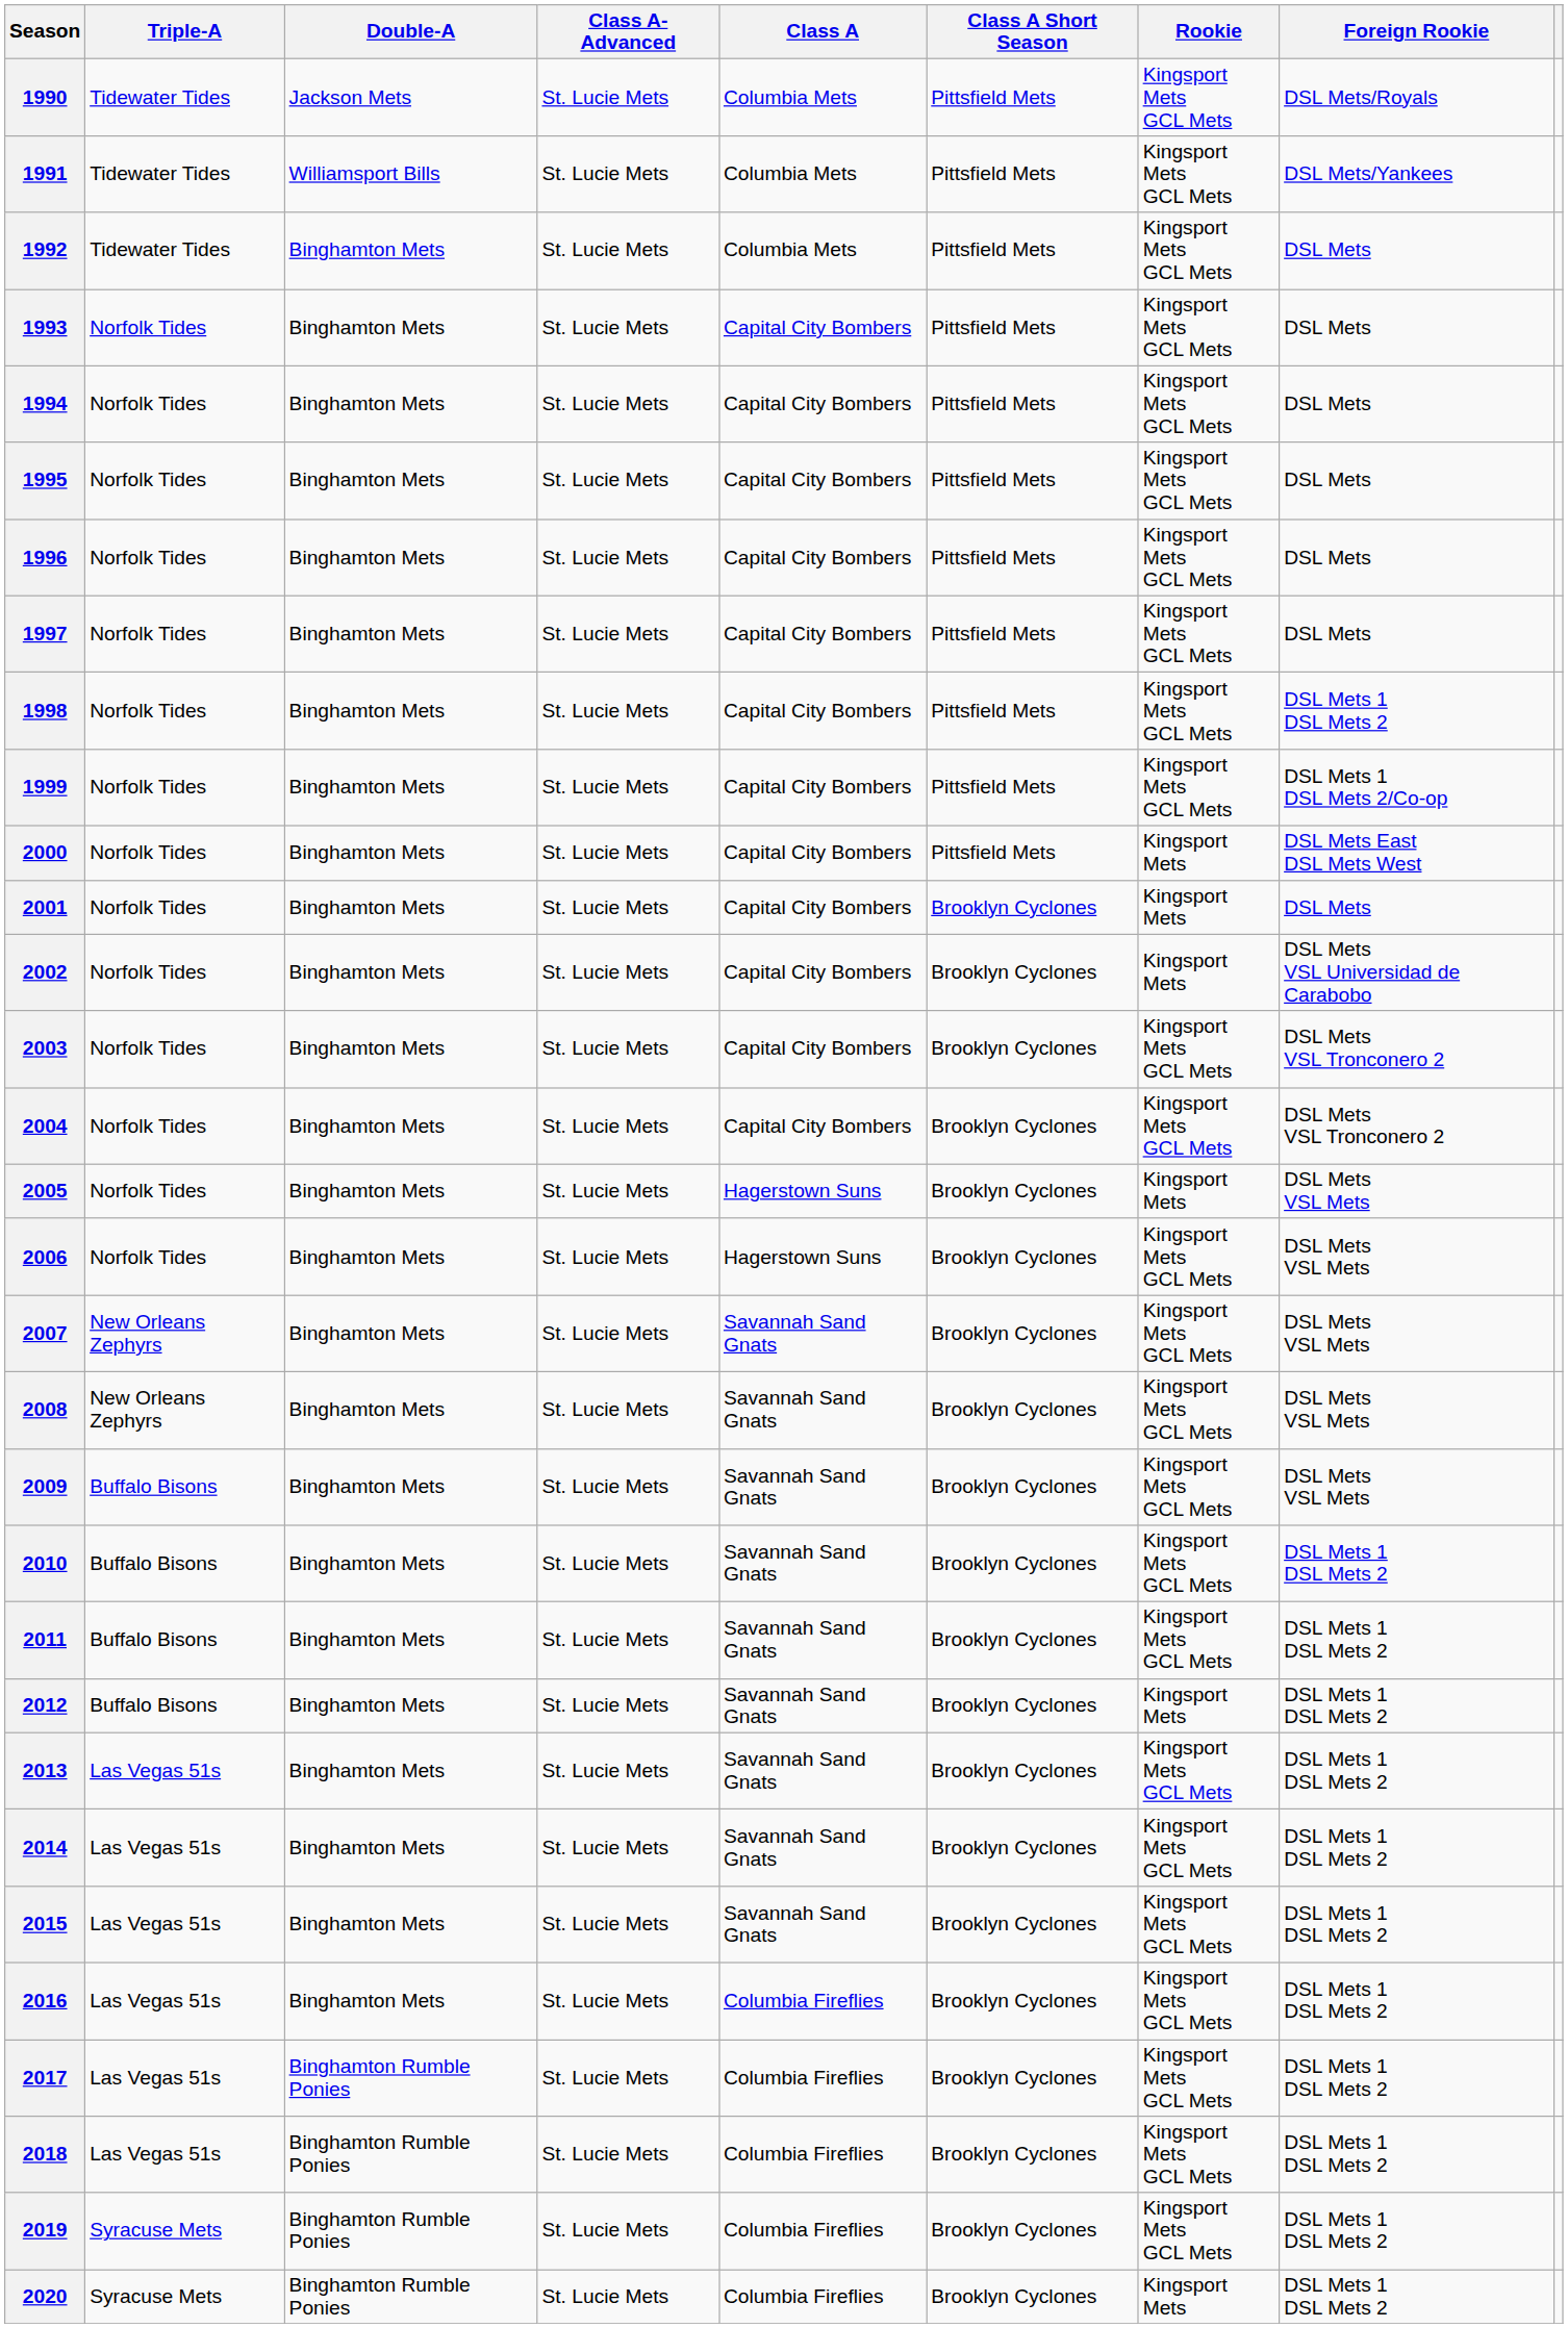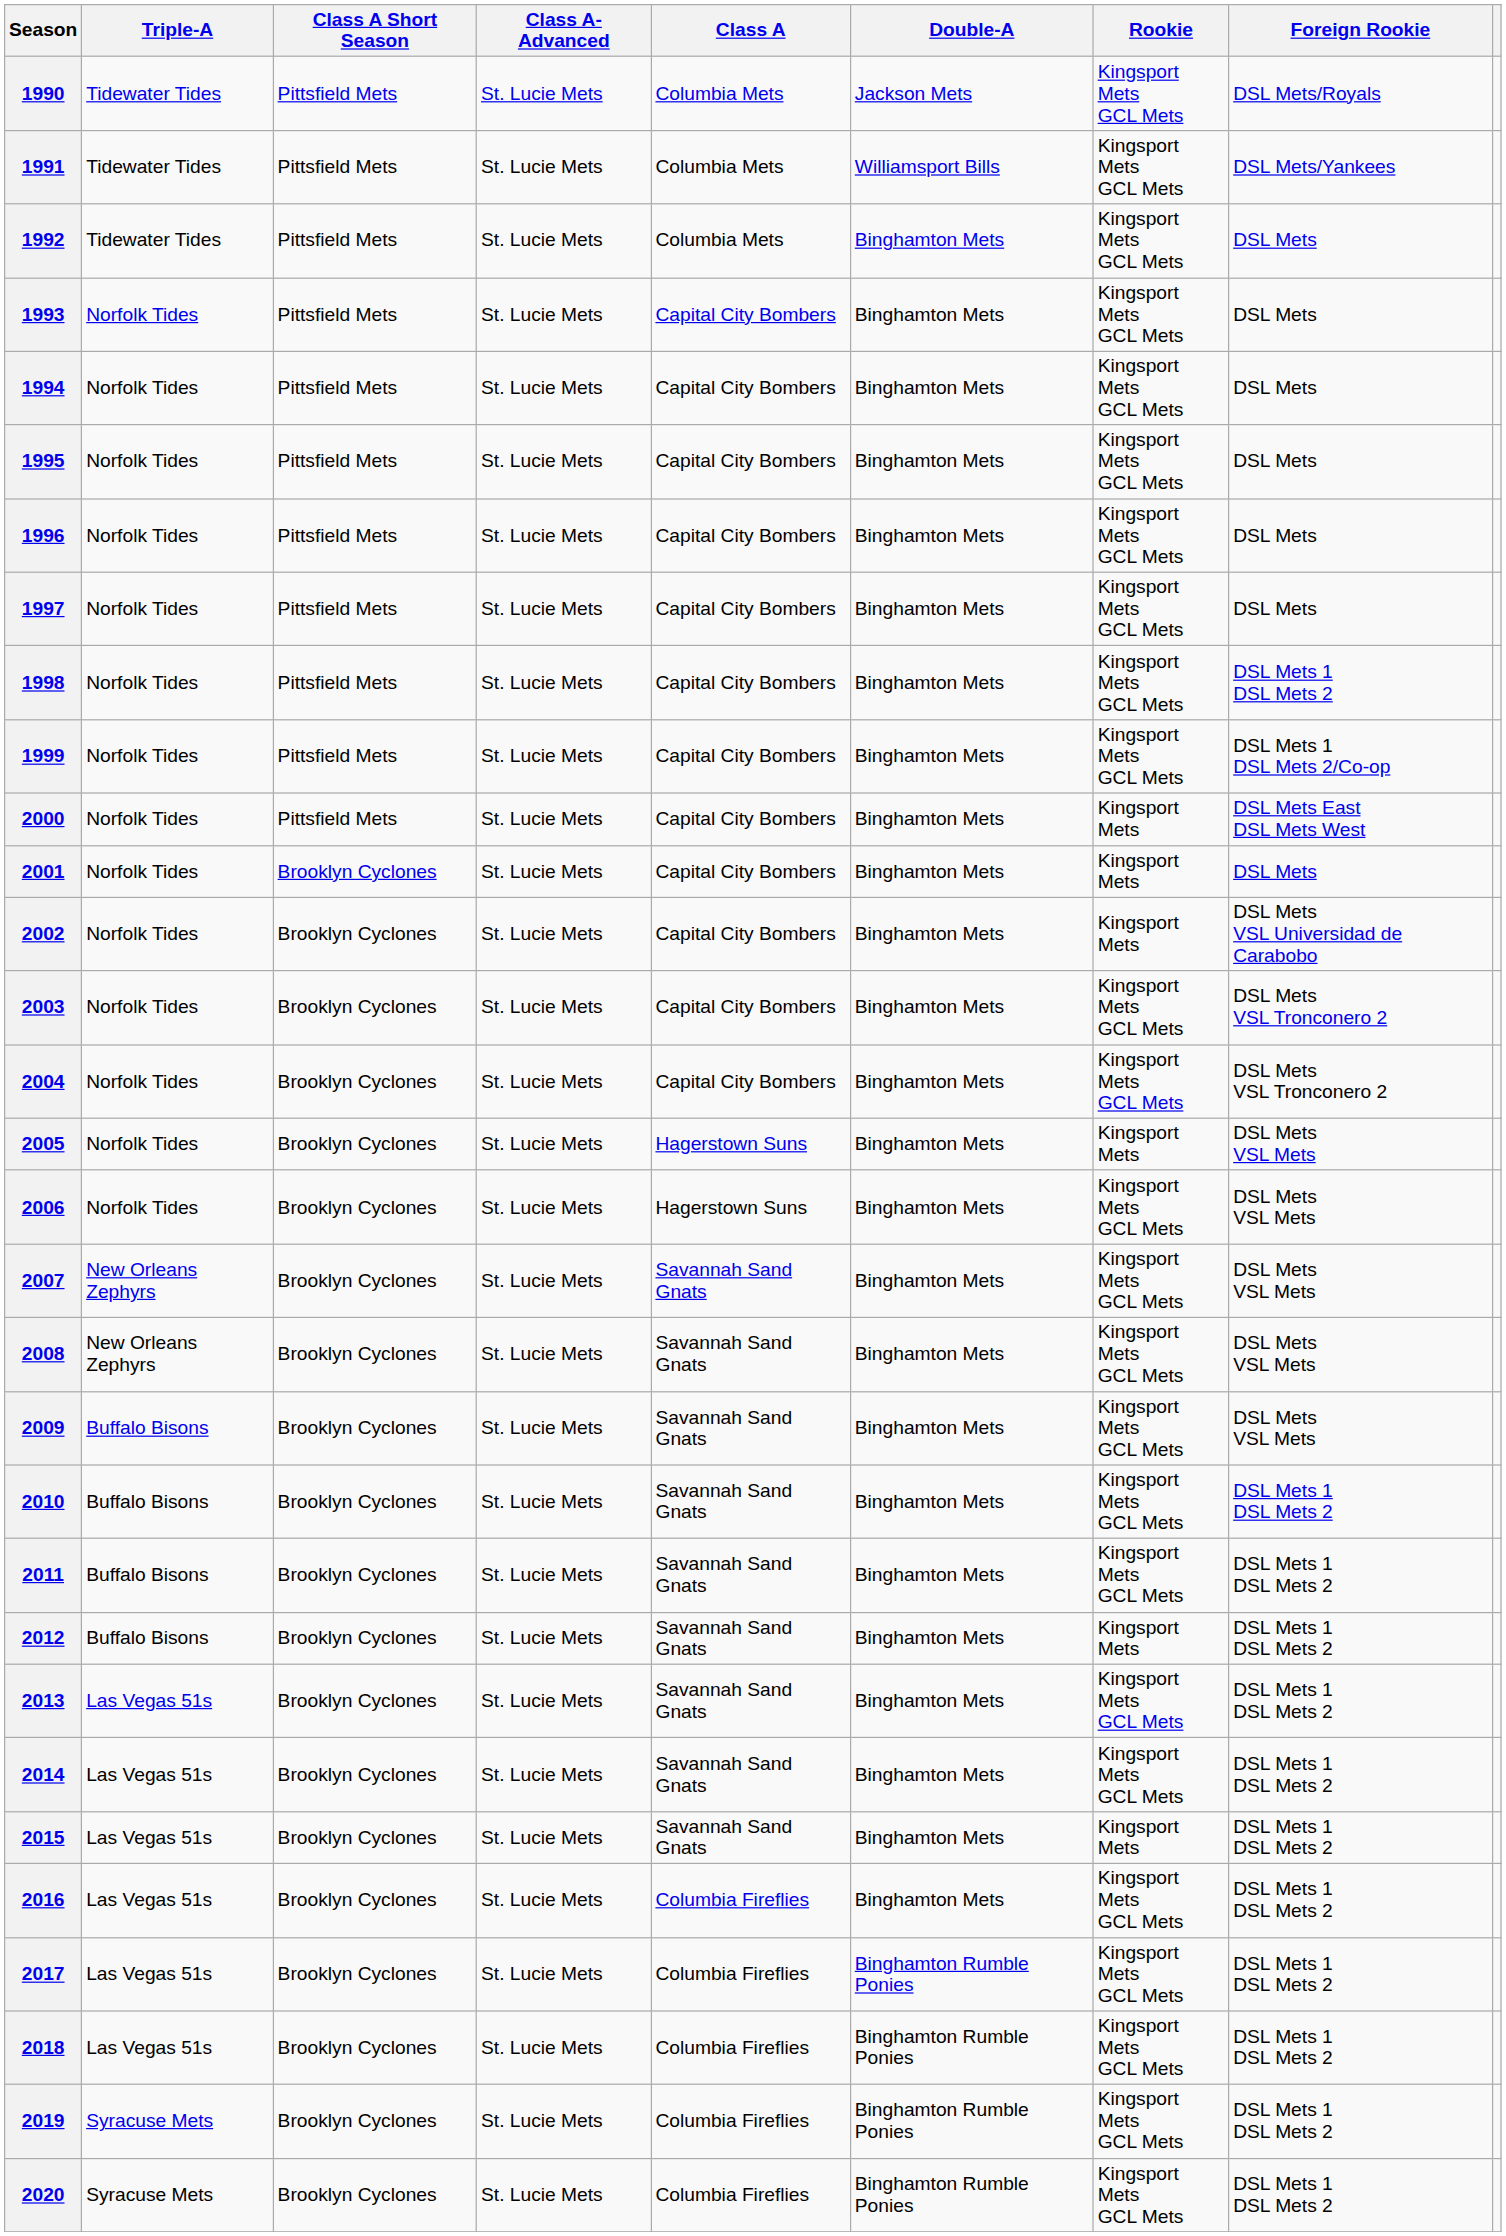columns swapped: Double-A <-> Class A Short Season
2015 | Rookie: Kingsport Mets GCL Mets -> Kingsport Mets
2020 | Rookie: Kingsport Mets -> Kingsport Mets GCL Mets
